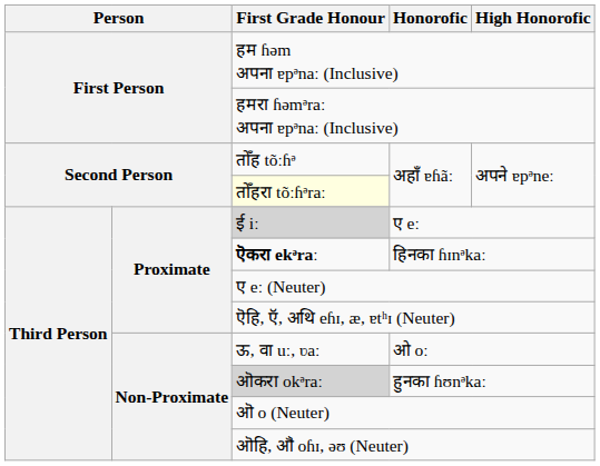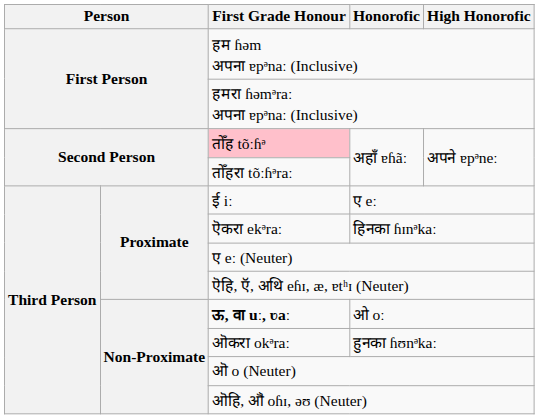तोँह tõːɦᵊ | First Grade Honour: no background -> pink background
तोँहरा tõːɦᵊraː | First Grade Honour: lightyellow background -> no background
ई iː | First Grade Honour: lightgrey background -> no background
ऎकरा ekᵊraː | First Grade Honour: bold -> normal
ऊ, वा uː, ʋaː | First Grade Honour: normal -> bold
ऒकरा okᵊraː | First Grade Honour: lightgrey background -> no background
